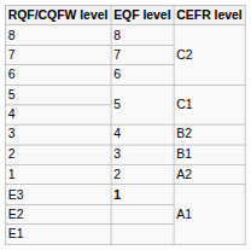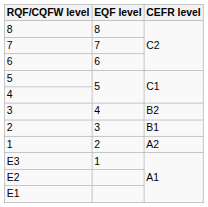E3 | EQF level: bold -> normal
